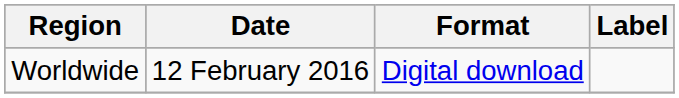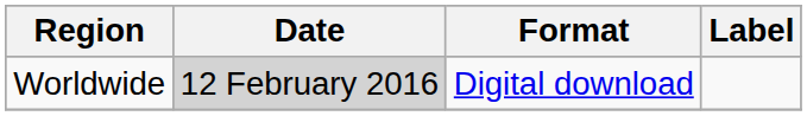Worldwide | Date: no background -> lightgrey background
